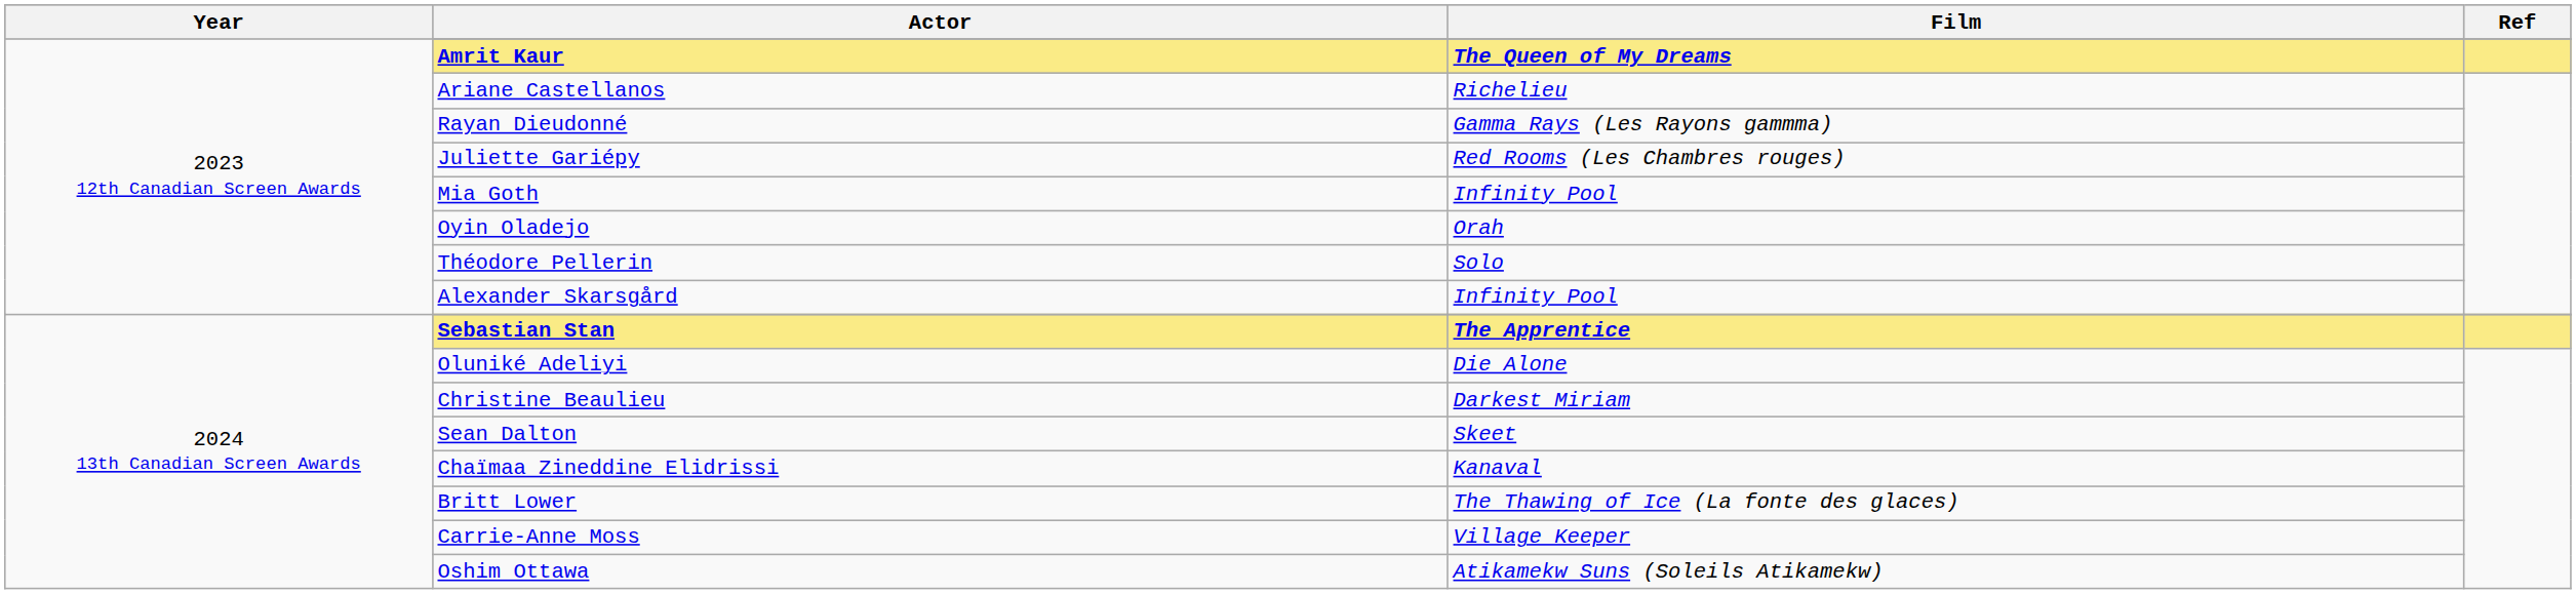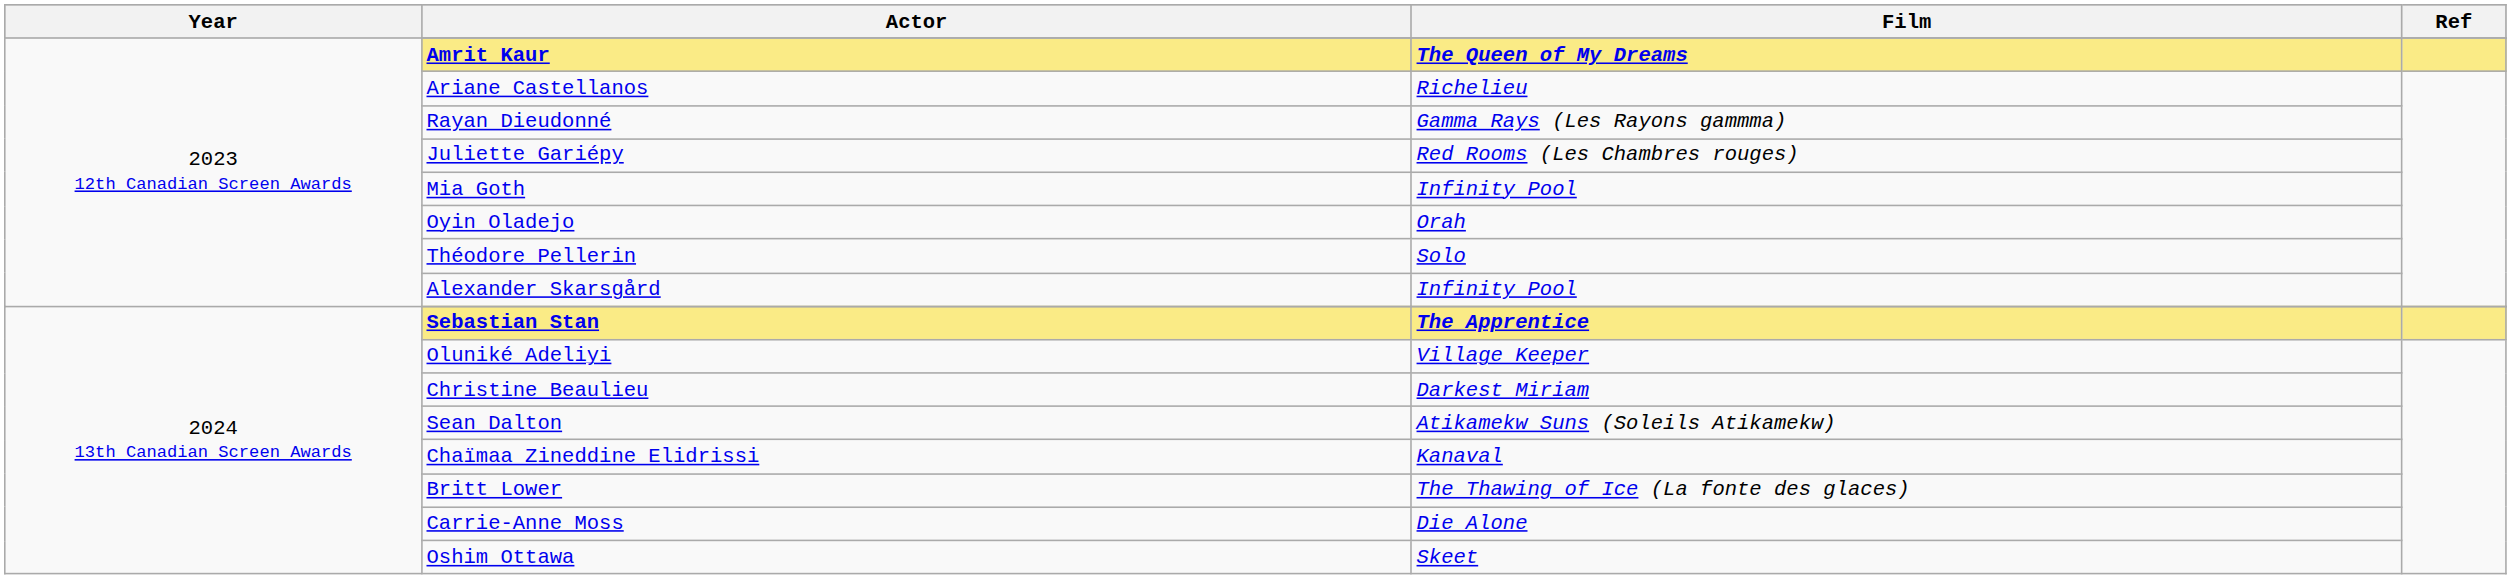Oluniké Adeliyi | Film: Die Alone -> Village Keeper
Sean Dalton | Film: Skeet -> Atikamekw Suns (Soleils Atikamekw)
Carrie-Anne Moss | Film: Village Keeper -> Die Alone
Oshim Ottawa | Film: Atikamekw Suns (Soleils Atikamekw) -> Skeet
